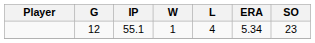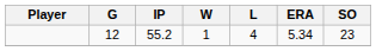row 2 | IP: 55.1 -> 55.2
